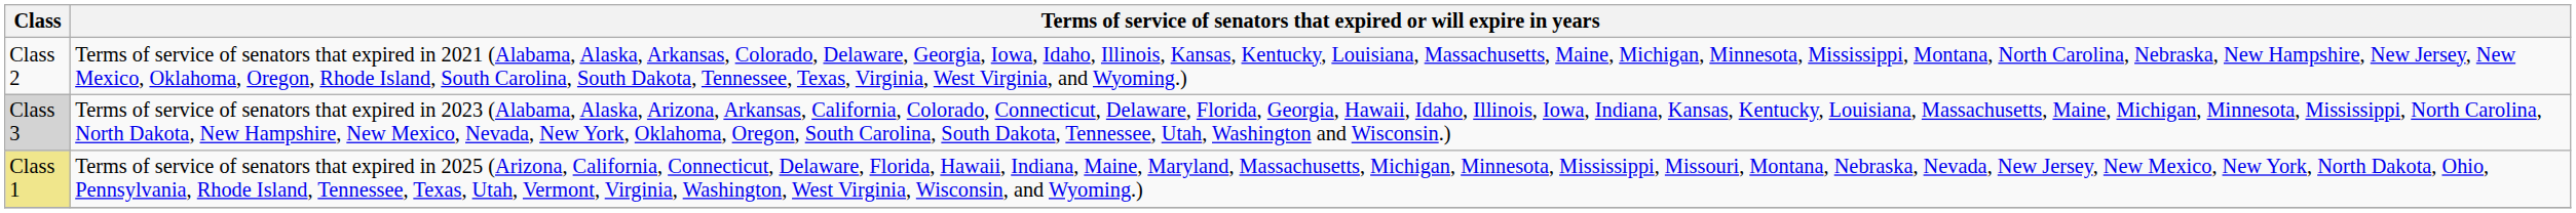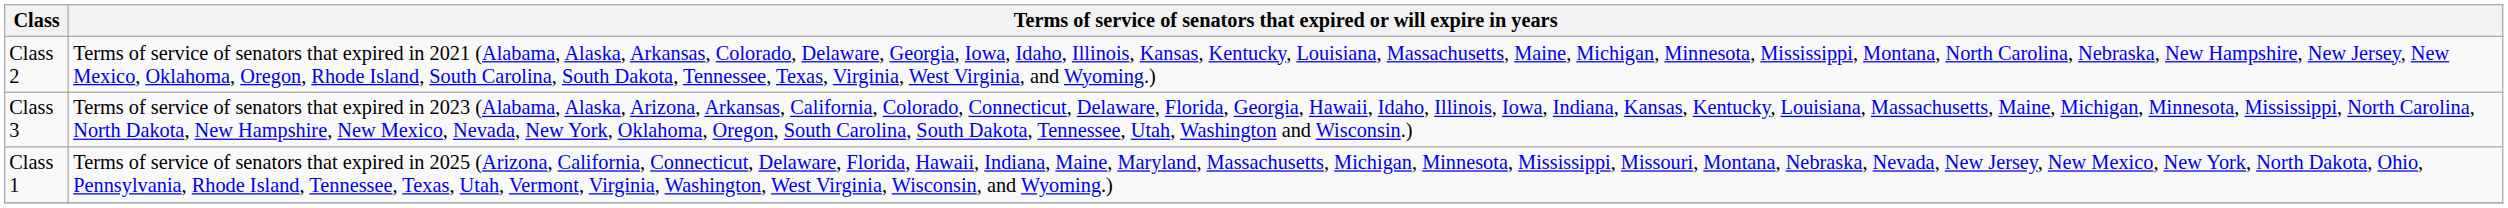Class 3 | Class: lightgrey background -> no background
Class 1 | Class: khaki background -> no background
